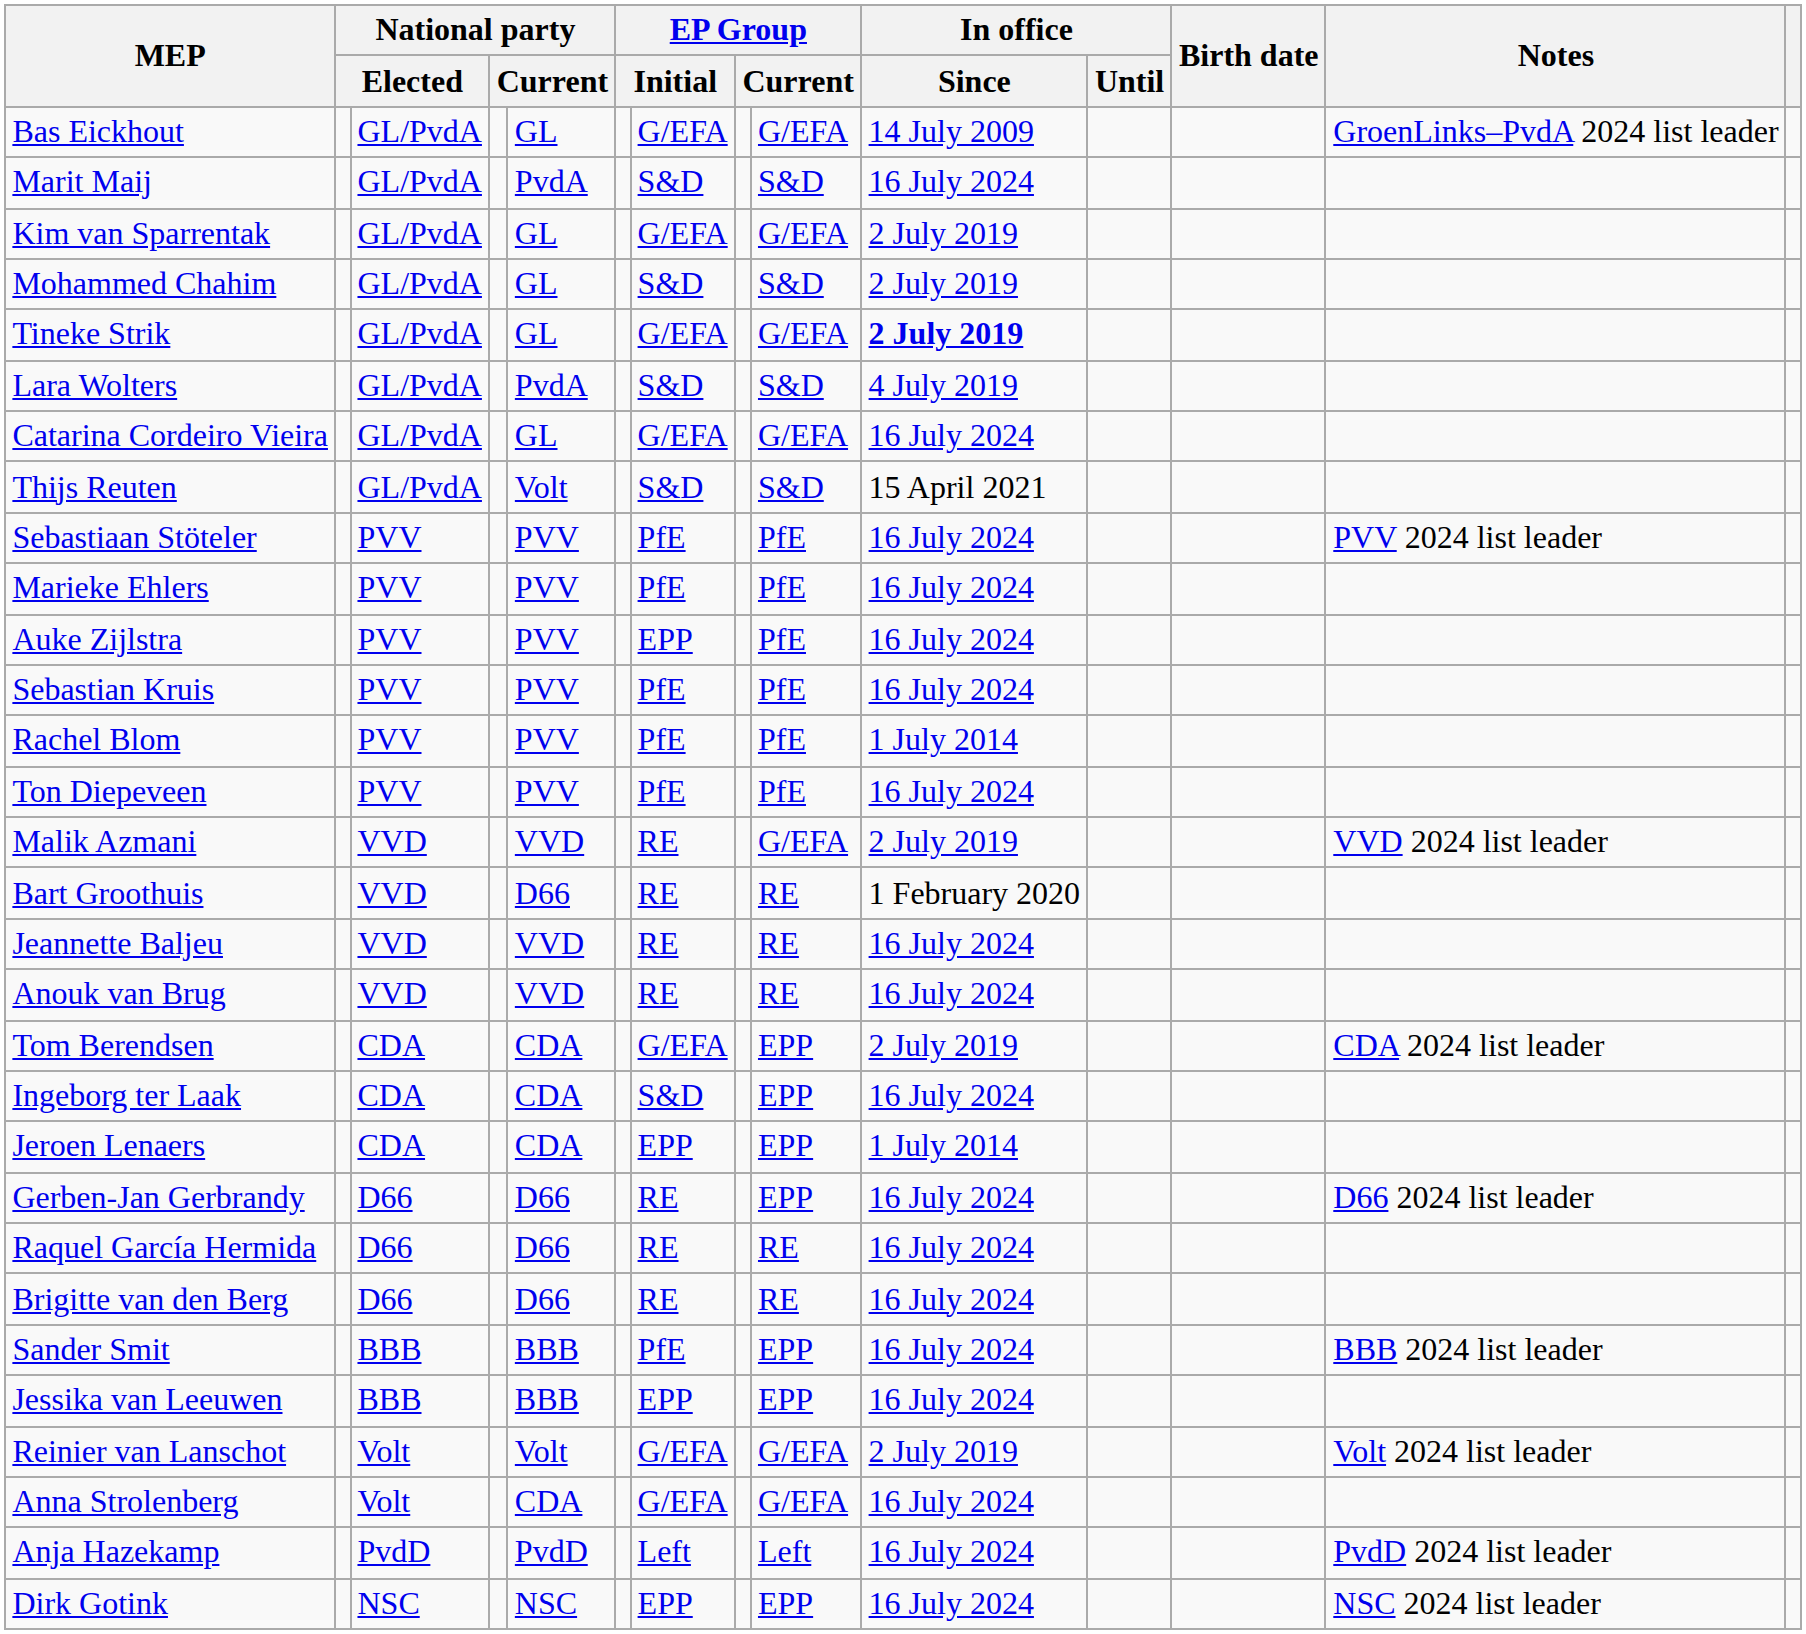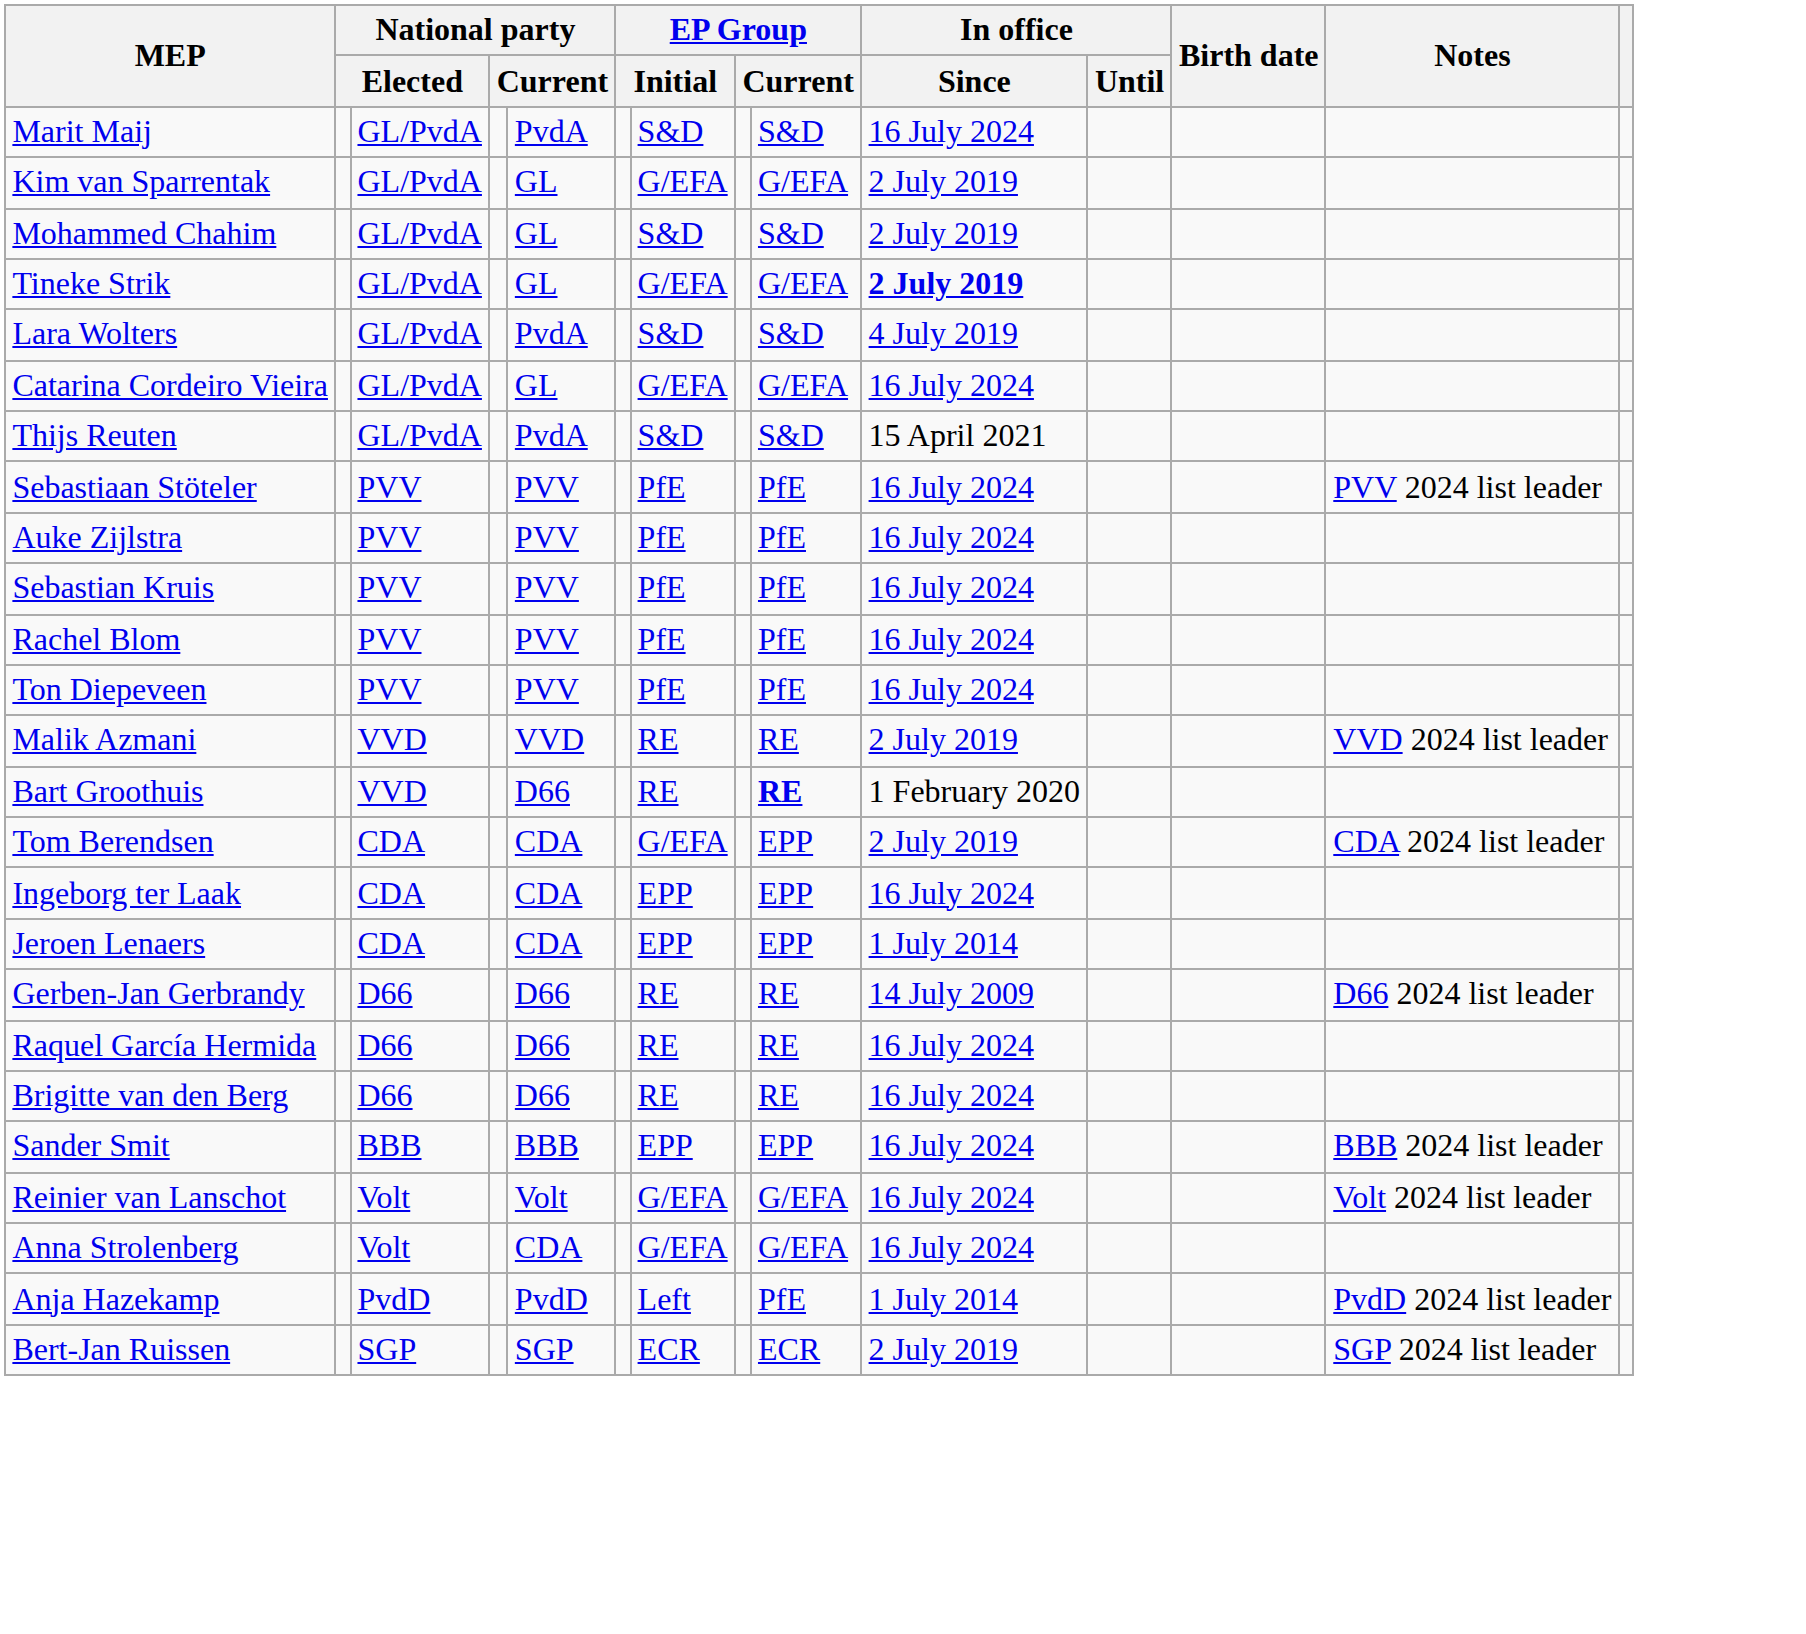- row: Bas Eickhout | GL/PvdA | GL | G/EFA | G/EFA | 14 July 2009 | GroenLinks–PvdA 2024 list leader
Thijs Reuten | column 5: Volt -> PvdA
- row: Marieke Ehlers | PVV | PVV | PfE | PfE | 16 July 2024
Auke Zijlstra | column 7: EPP -> PfE
Rachel Blom | In office / Since: 1 July 2014 -> 16 July 2024
Malik Azmani | column 9: G/EFA -> RE
Bart Groothuis | column 9: normal -> bold
- row: Jeannette Baljeu | VVD | VVD | RE | RE | 16 July 2024
- row: Anouk van Brug | VVD | VVD | RE | RE | 16 July 2024
Ingeborg ter Laak | column 7: S&D -> EPP
Gerben-Jan Gerbrandy | column 9: EPP -> RE
Gerben-Jan Gerbrandy | In office / Since: 16 July 2024 -> 14 July 2009
Sander Smit | column 7: PfE -> EPP
- row: Jessika van Leeuwen | BBB | BBB | EPP | EPP | 16 July 2024
Reinier van Lanschot | In office / Since: 2 July 2019 -> 16 July 2024
Anja Hazekamp | column 9: Left -> PfE
Anja Hazekamp | In office / Since: 16 July 2024 -> 1 July 2014
- row: Dirk Gotink | NSC | NSC | EPP | EPP | 16 July 2024 | NSC 2024 list leader
+ row: Bert-Jan Ruissen | SGP | SGP | ECR | ECR | 2 July 2019 | SGP 2024 list leader
